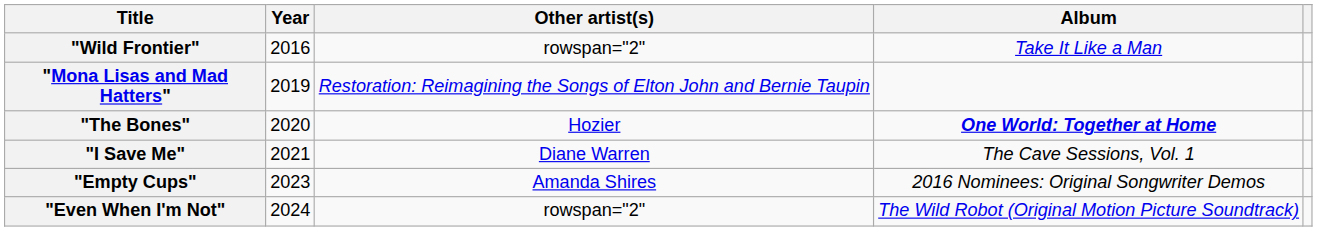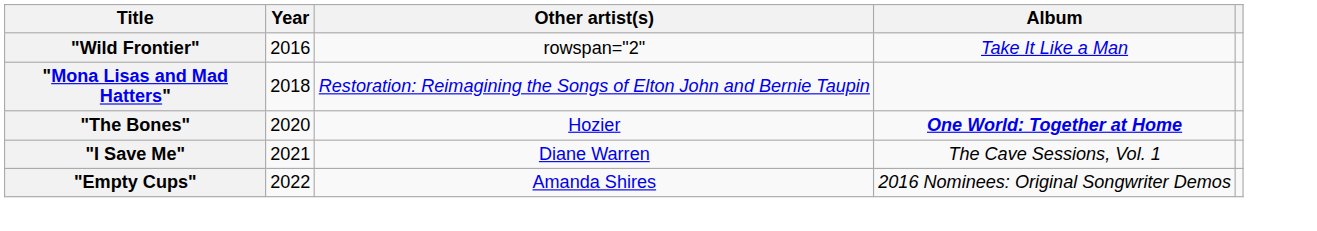"Mona Lisas and Mad Hatters" | Year: 2019 -> 2018
"Empty Cups" | Year: 2023 -> 2022
- row: "Even When I'm Not" | 2024 | rowspan="2" | The Wild Robot (Original Motion Picture Soundtrack)
